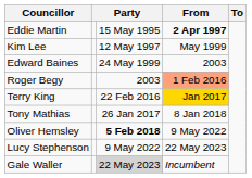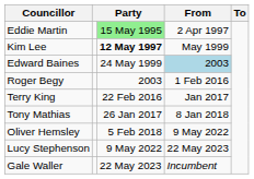Eddie Martin | column 3: no background -> lightgreen background
Eddie Martin | From: bold -> normal
Kim Lee | column 3: normal -> bold
Edward Baines | From: no background -> lightblue background
Roger Begy | From: lightsalmon background -> no background
Terry King | From: gold background -> no background
Oliver Hemsley | column 3: bold -> normal
Gale Waller | column 3: lightgrey background -> no background
